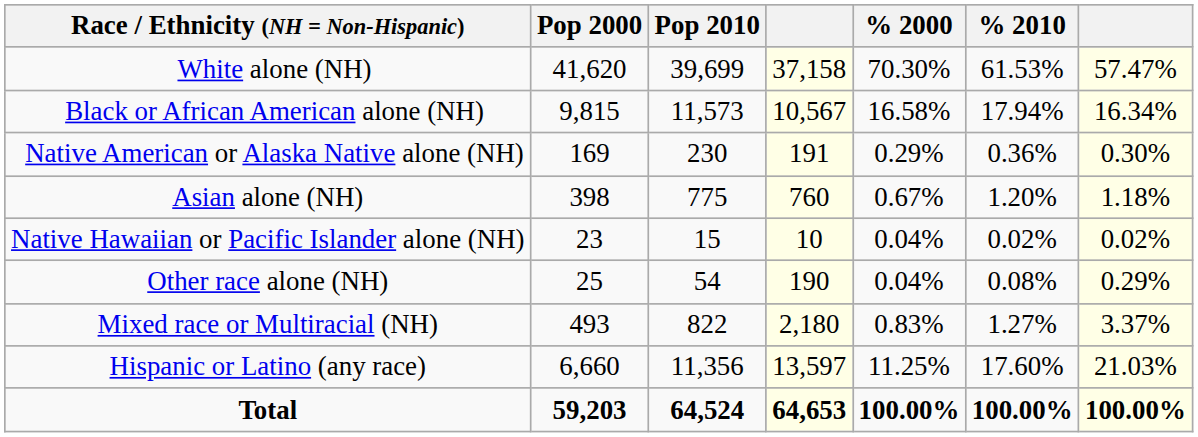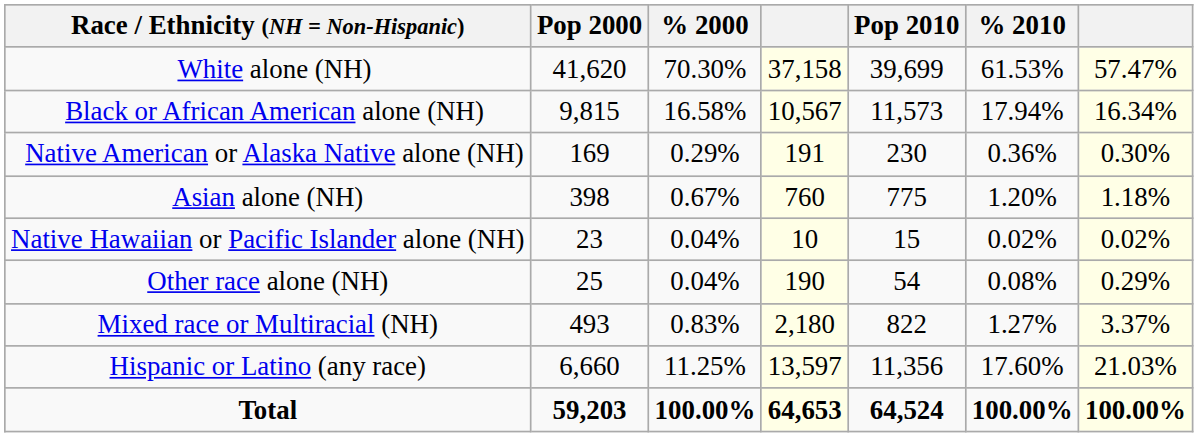columns swapped: Pop 2010 <-> % 2000
